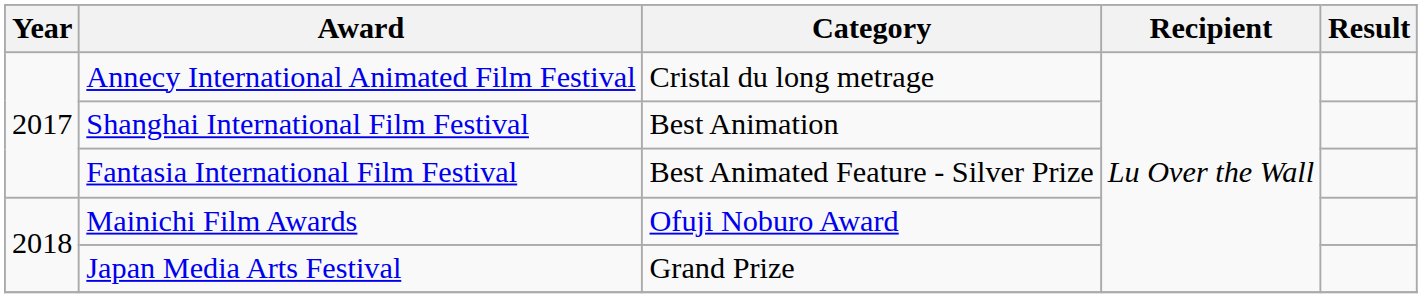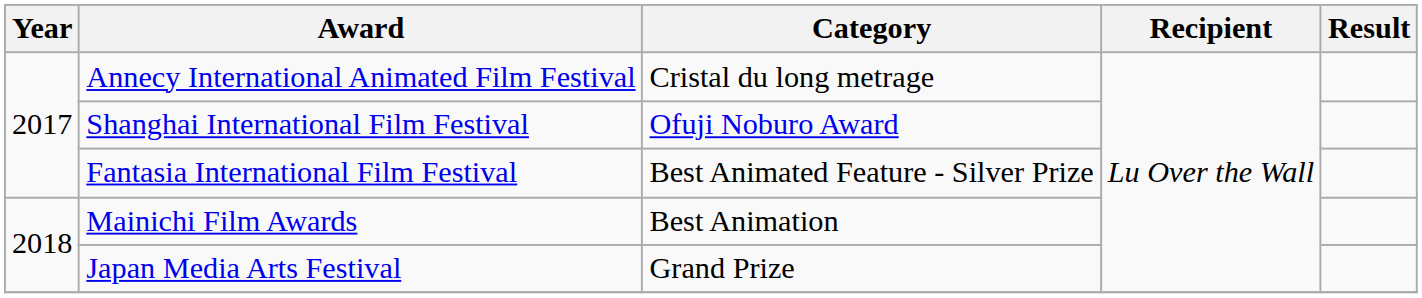Shanghai International Film Festival | Category: Best Animation -> Ofuji Noburo Award
Mainichi Film Awards | Category: Ofuji Noburo Award -> Best Animation
